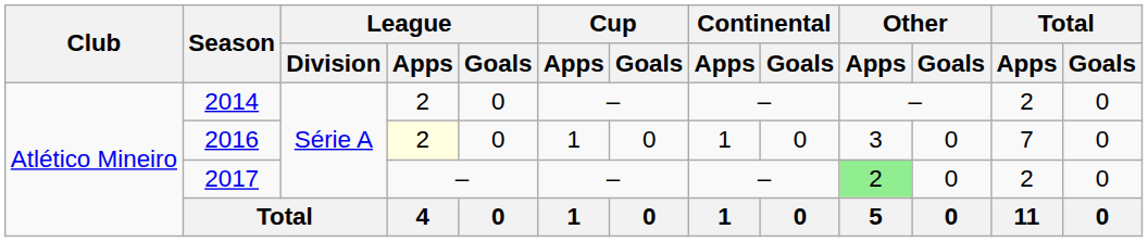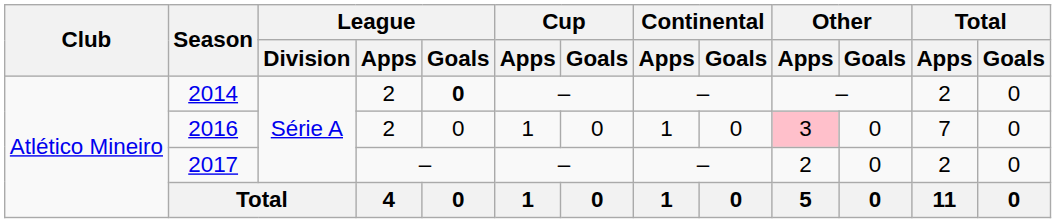2014 | League / Goals: normal -> bold
2016 | League / Apps: lightyellow background -> no background
2016 | Other / Apps: no background -> pink background
2017 | Other / Apps: lightgreen background -> no background
